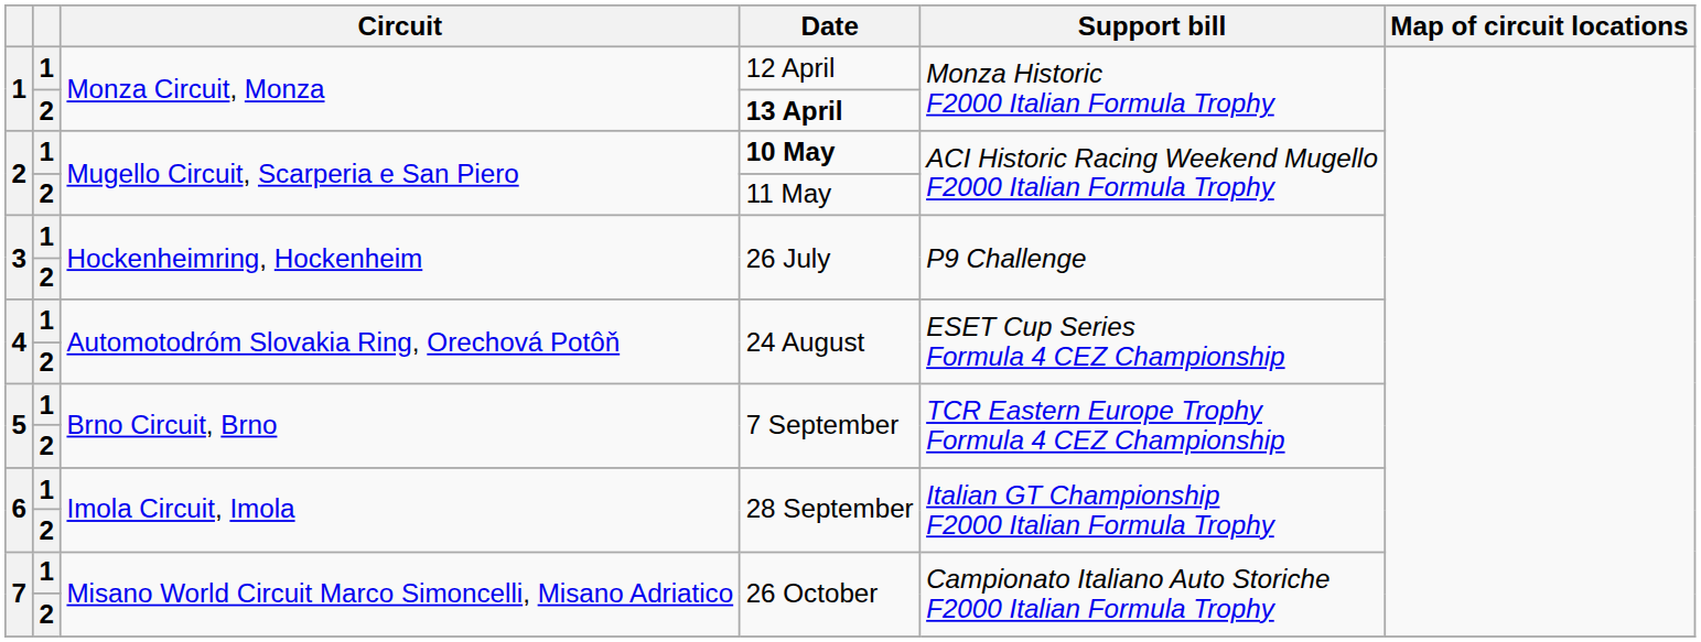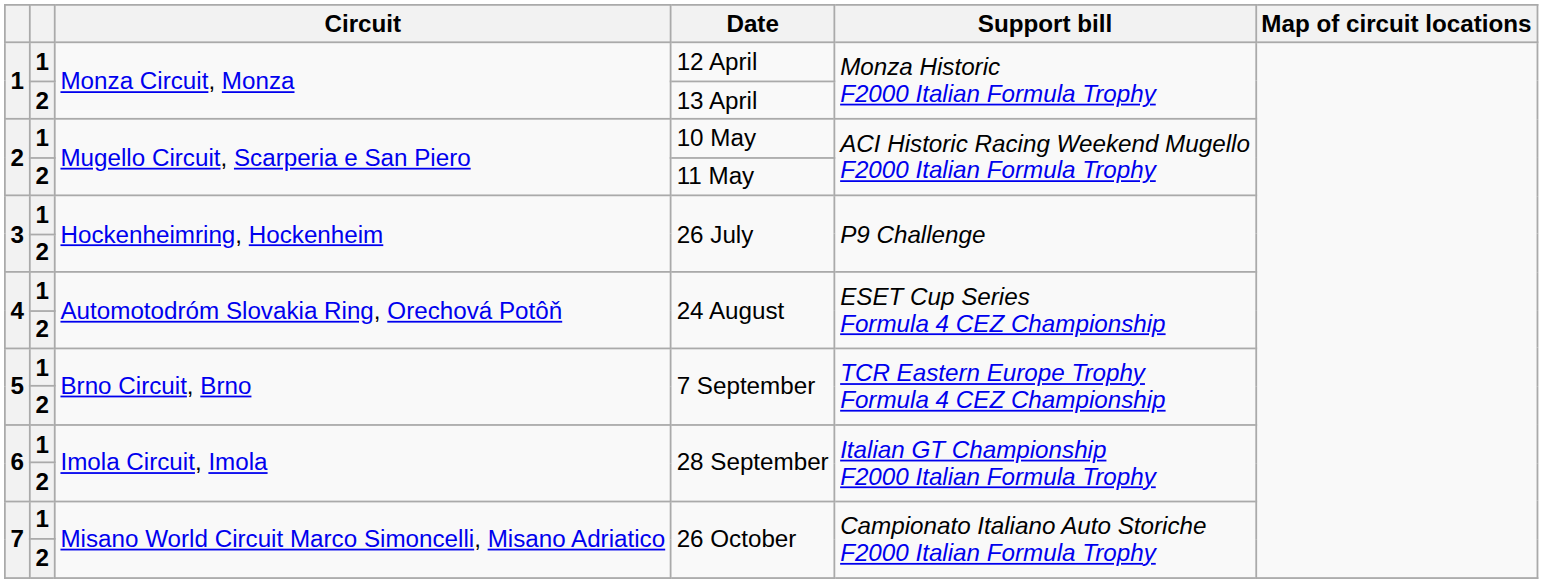13 April | Date: bold -> normal
10 May | Date: bold -> normal
